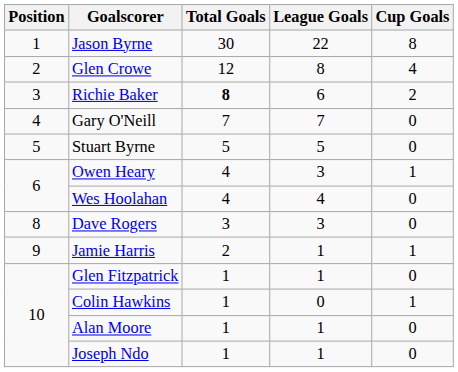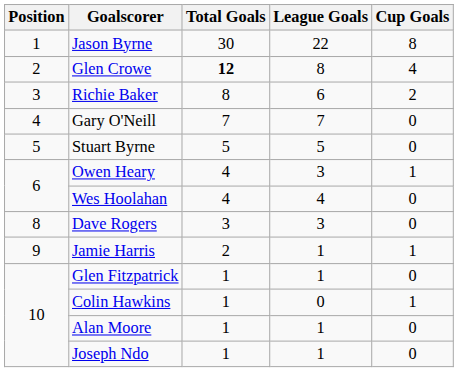Glen Crowe | Total Goals: normal -> bold
Richie Baker | Total Goals: bold -> normal
